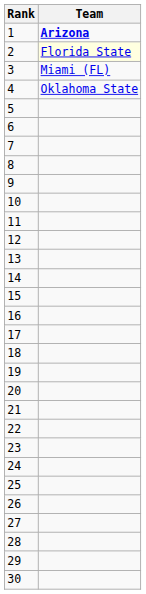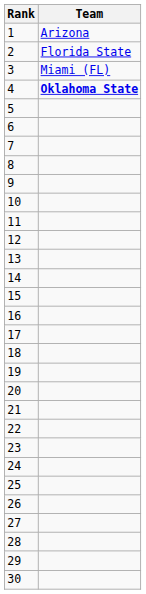1 | Team: bold -> normal
2 | Team: lightyellow background -> no background
4 | Team: normal -> bold
